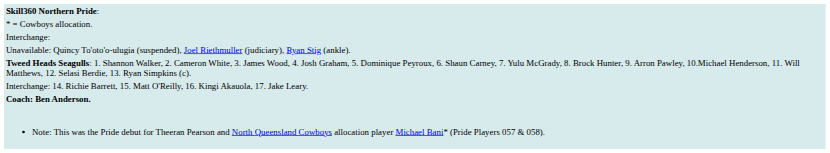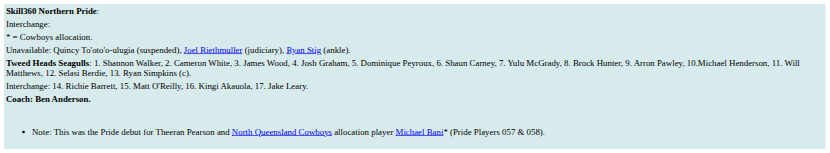row 2 | column 1: * = Cowboys allocation. -> Interchange:
row 3 | column 1: Interchange: -> * = Cowboys allocation.
